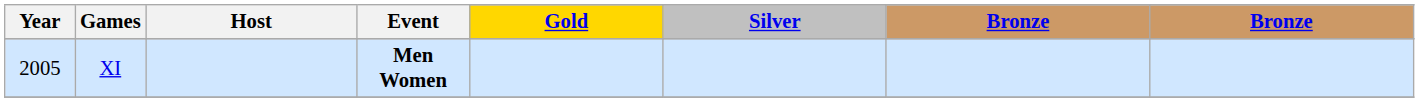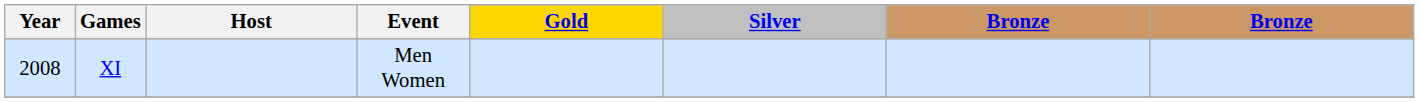XI | Year: 2005 -> 2008
XI | Event: bold -> normal
